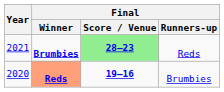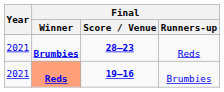row 3 | Final / Score / Venue: lightgreen background -> no background
row 4 | Year: 2020 -> 2021
